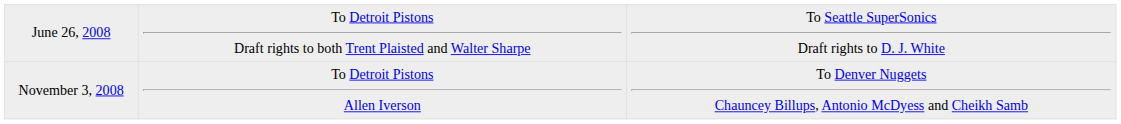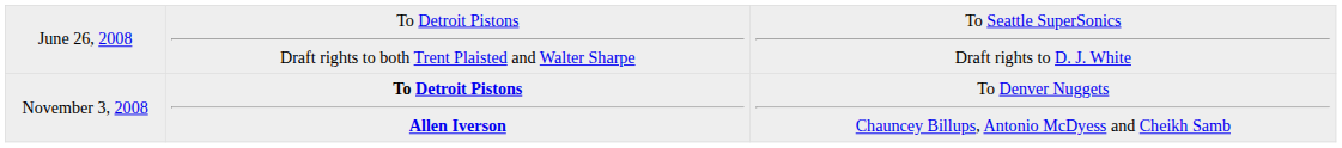November 3, 2008 | column 2: normal -> bold
